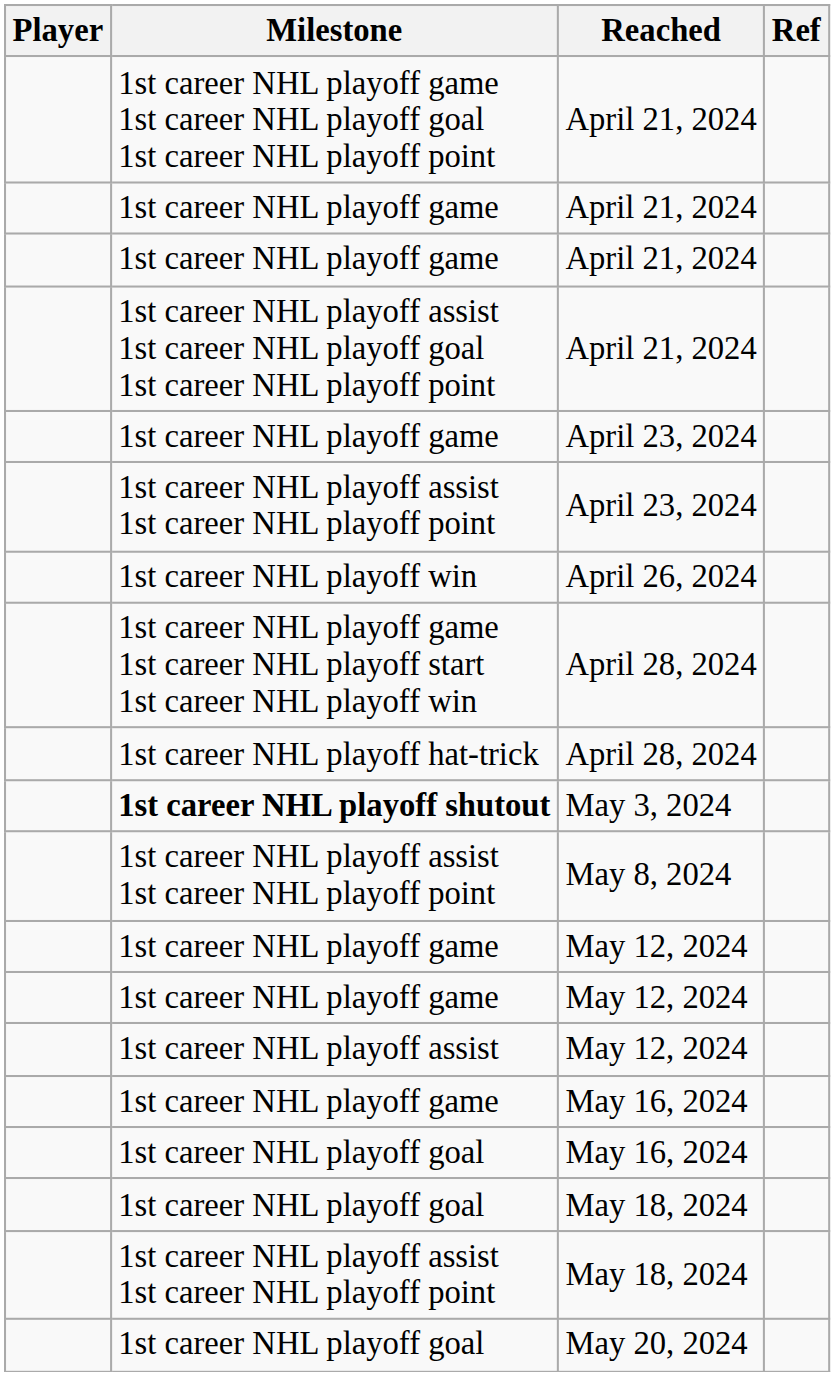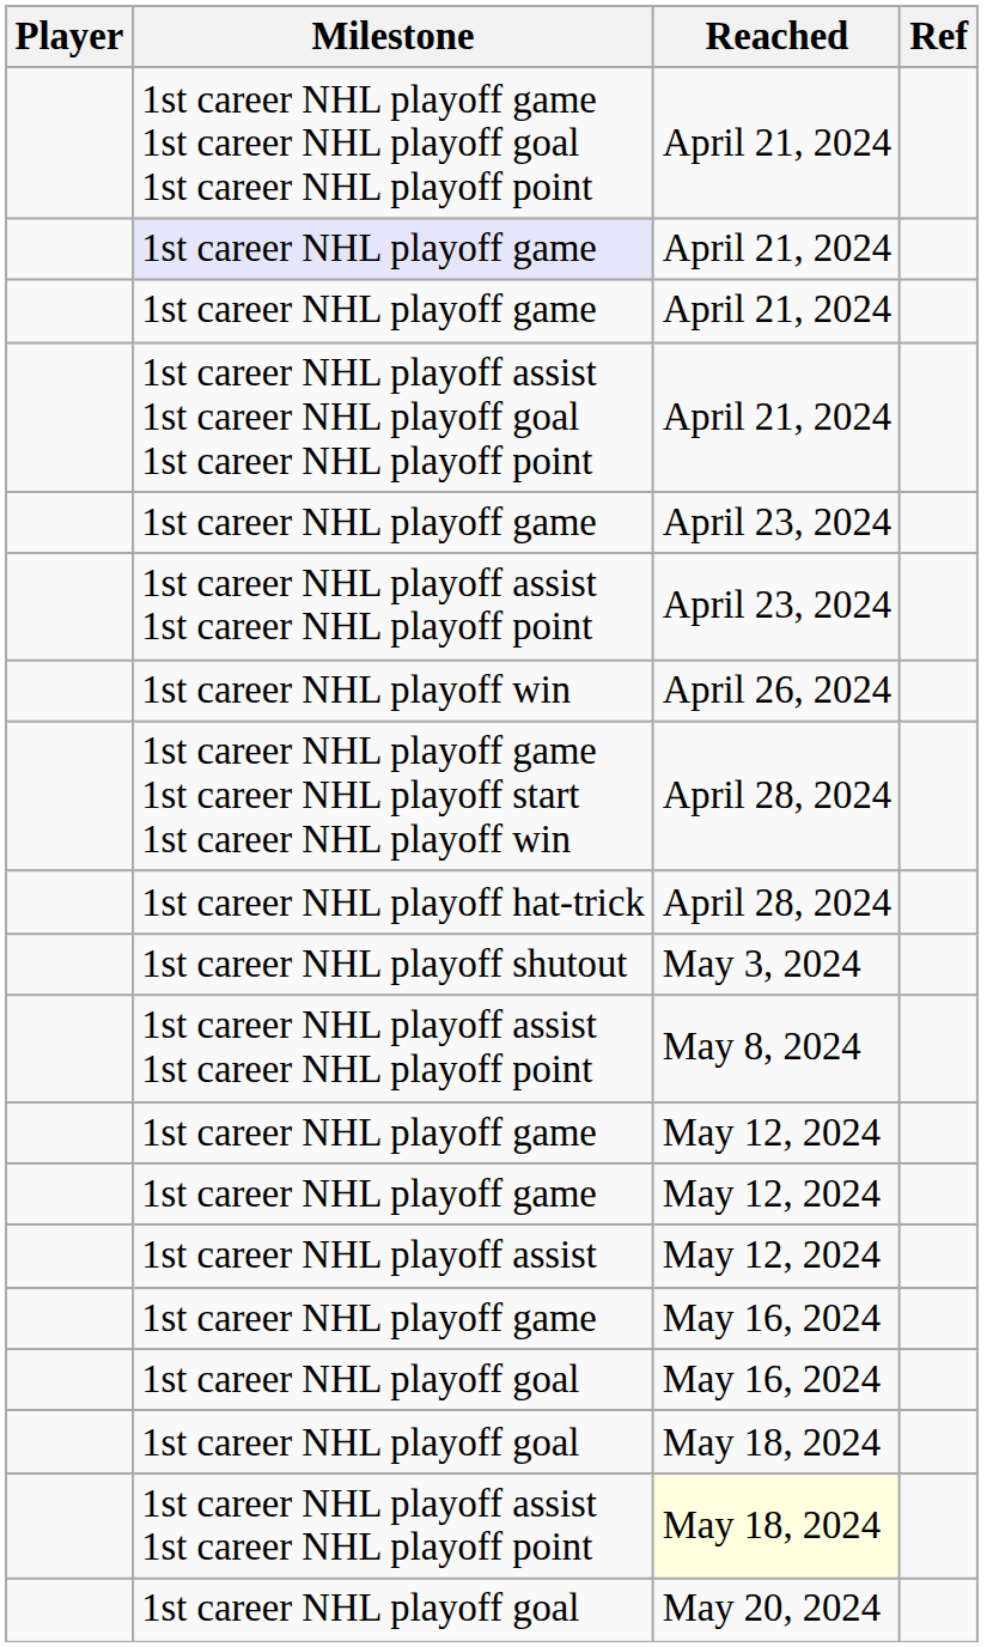row 3 | Milestone: no background -> lavender background
row 11 | Milestone: bold -> normal
row 19 | Reached: no background -> lightyellow background
